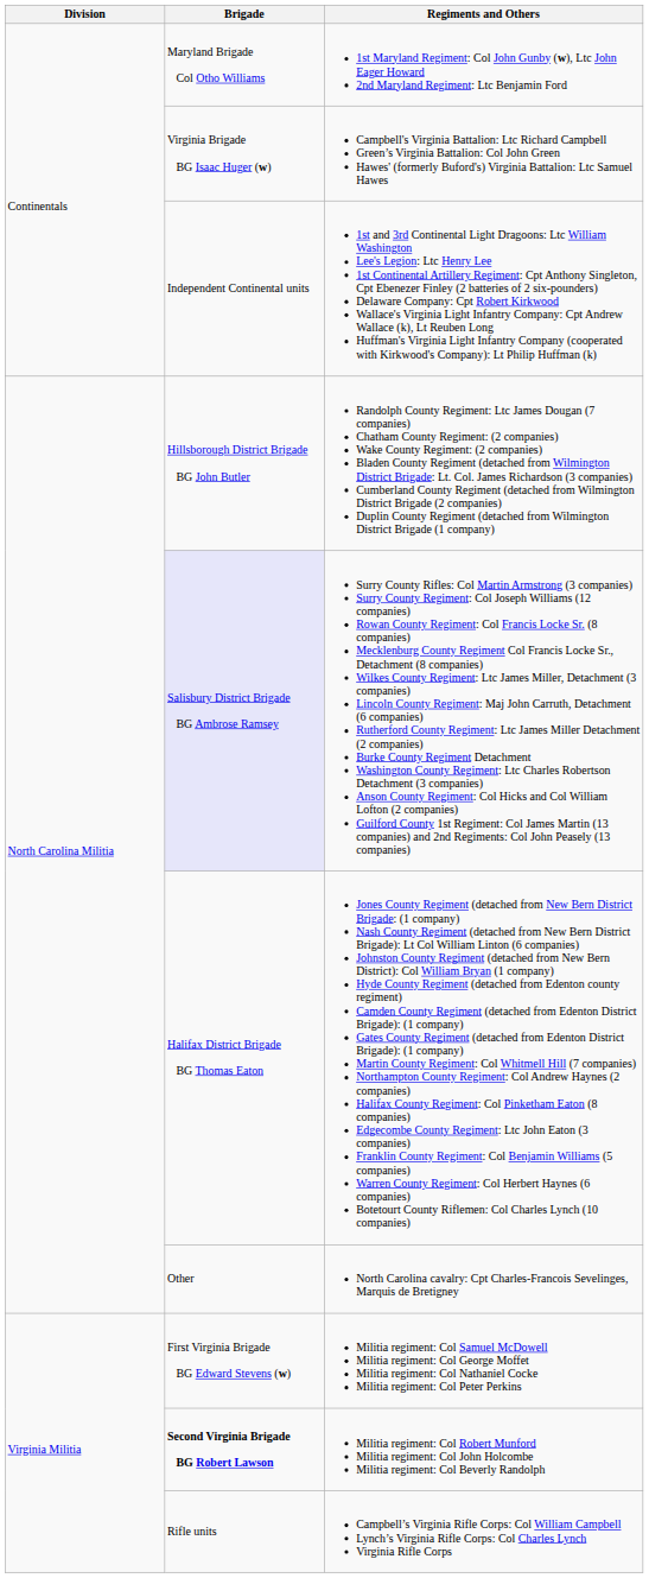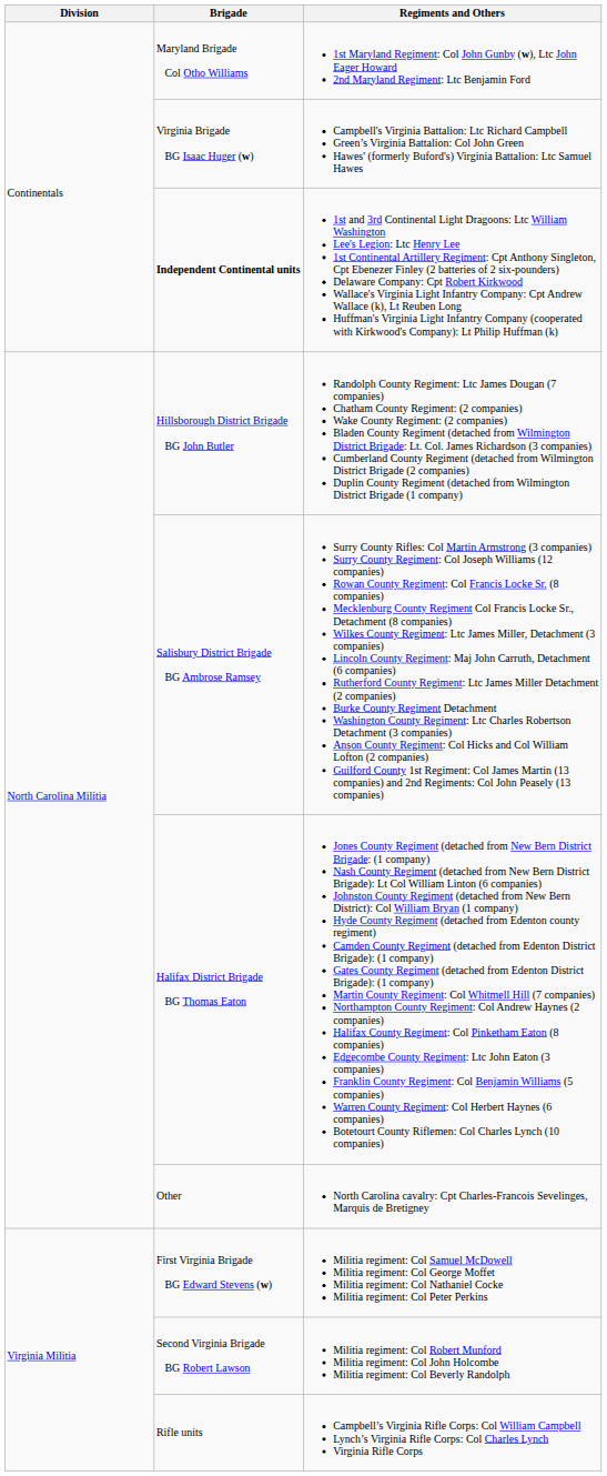Independent Continental units | Brigade: normal -> bold
Salisbury District Brigade BG Ambrose Ramsey | Brigade: lavender background -> no background
Second Virginia Brigade BG Robert Lawson | Brigade: bold -> normal
